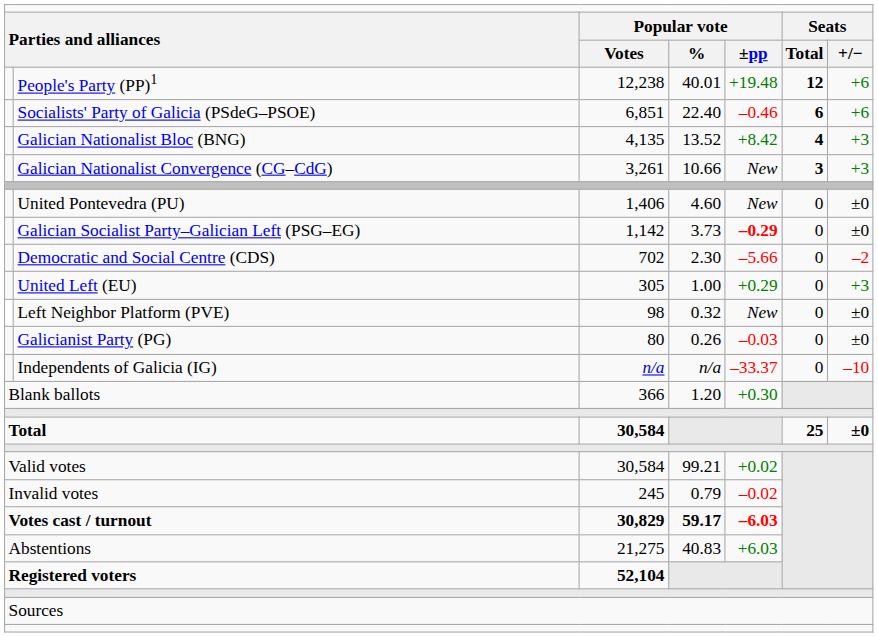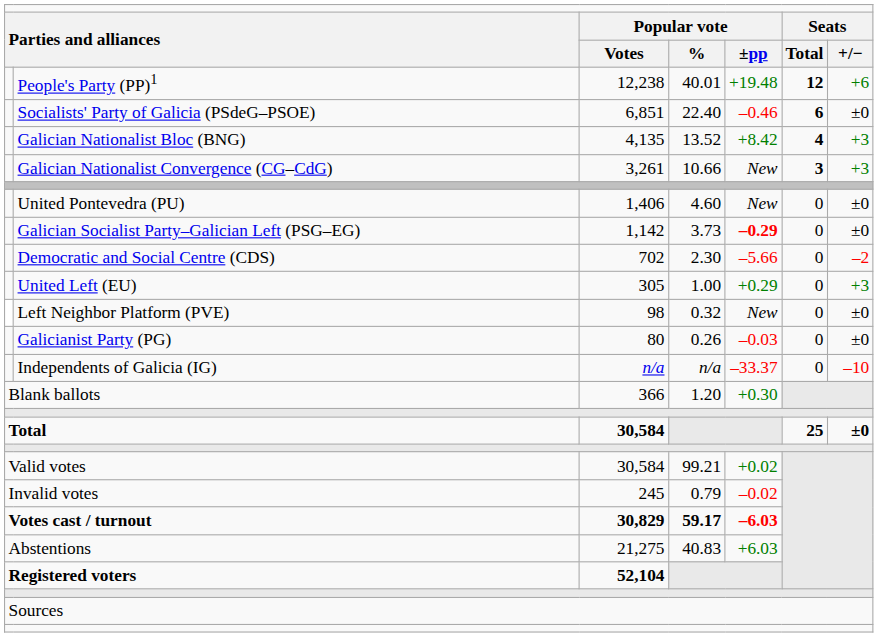Socialists' Party of Galicia (PSdeG–PSOE) | column 7: +6 -> ±0
